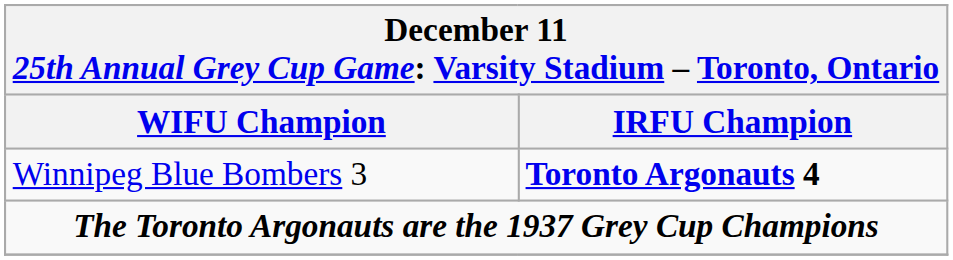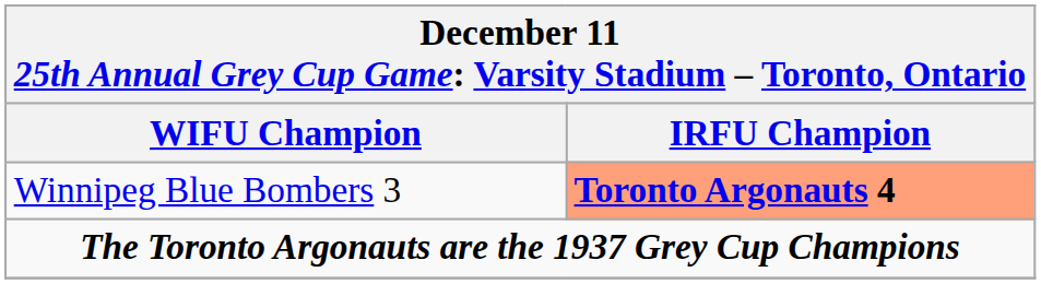Winnipeg Blue Bombers 3 | IRFU Champion: no background -> lightsalmon background
